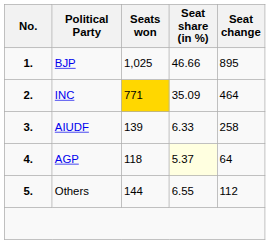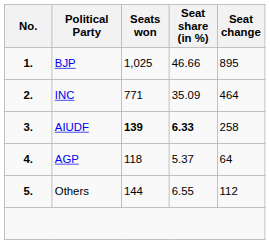INC | Seats won: gold background -> no background
AIUDF | Seats won: normal -> bold
AIUDF | Seat share (in %): normal -> bold
AGP | Seat share (in %): lightyellow background -> no background
